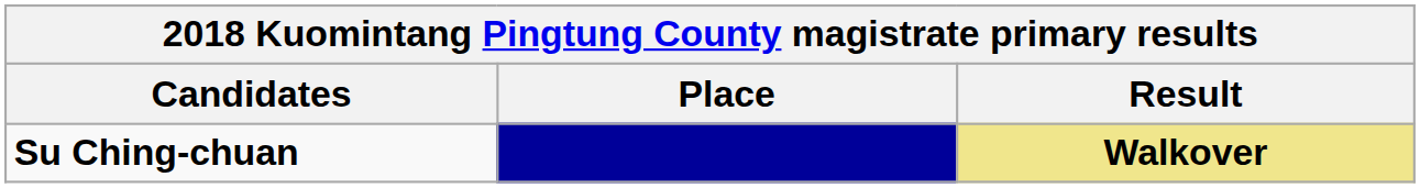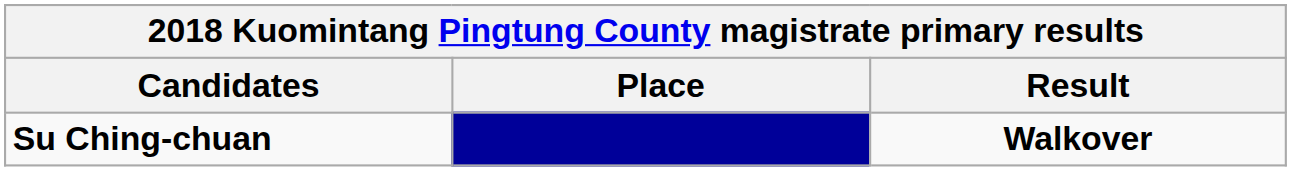Su Ching-chuan | Result: khaki background -> no background
